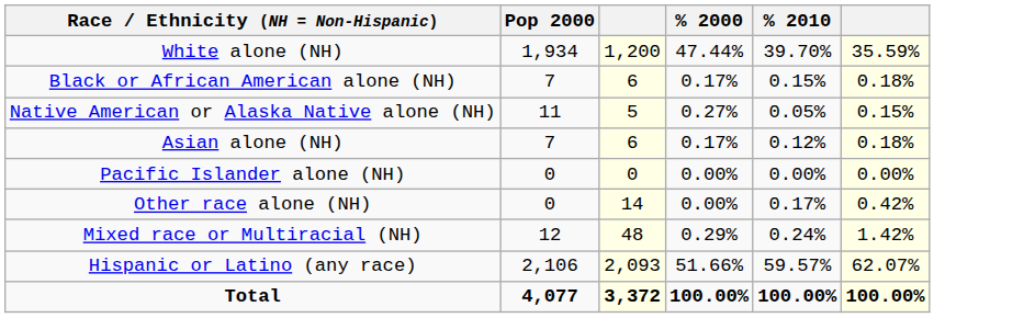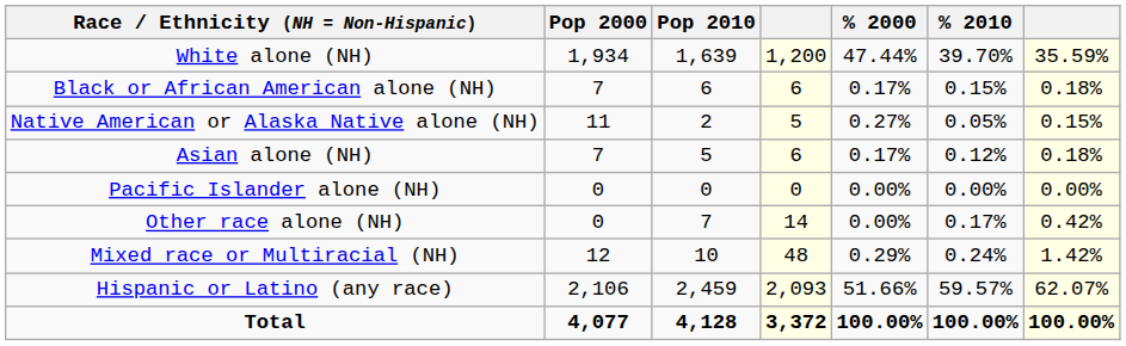+ column: Pop 2010 | 1,639 | 6 | 2 | 5 | 0 | 7 | 10 | 2,459 | 4,128
